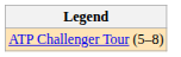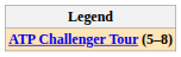row 2 | column 1: normal -> bold
